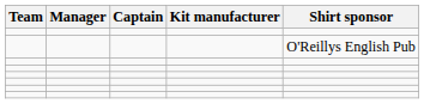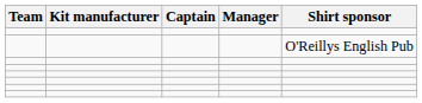columns swapped: Manager <-> Kit manufacturer
